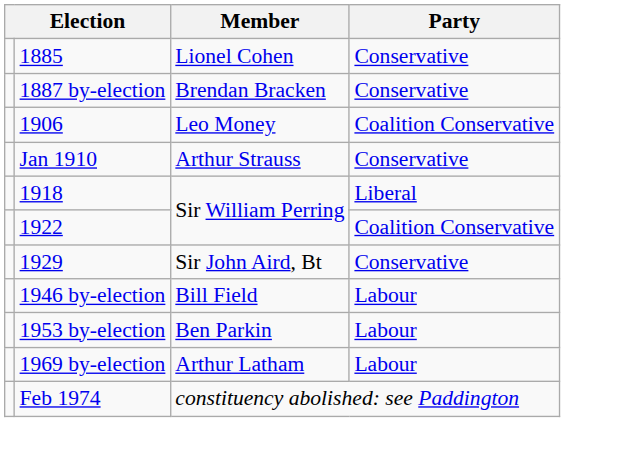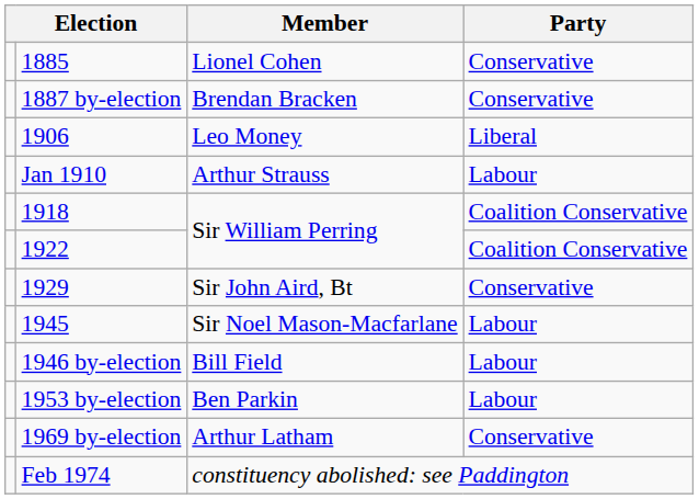1906 | Party: Coalition Conservative -> Liberal
Jan 1910 | Party: Conservative -> Labour
1918 | Party: Liberal -> Coalition Conservative
+ row: 1945 | Sir Noel Mason-Macfarlane | Labour
1969 by-election | Party: Labour -> Conservative
